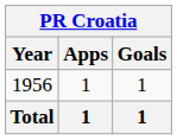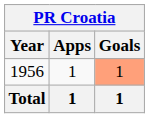1956 | Goals: no background -> lightsalmon background
